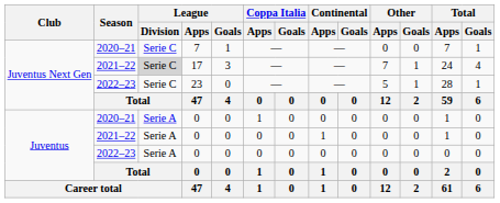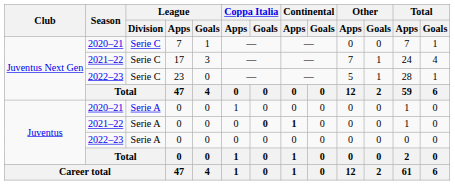17 | League / Division: lightgrey background -> no background
2021–22 / 0 | Coppa Italia / Goals: normal -> bold
2021–22 / 0 | Continental / Apps: normal -> bold
